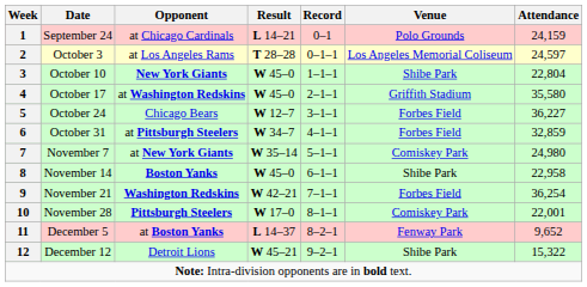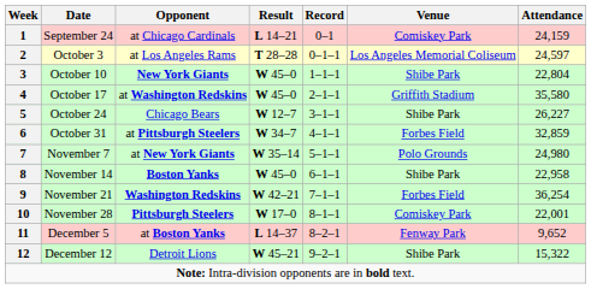1 | Venue: Polo Grounds -> Comiskey Park
5 | Venue: Forbes Field -> Shibe Park
5 | Attendance: 36,227 -> 26,227
7 | Venue: Comiskey Park -> Polo Grounds
